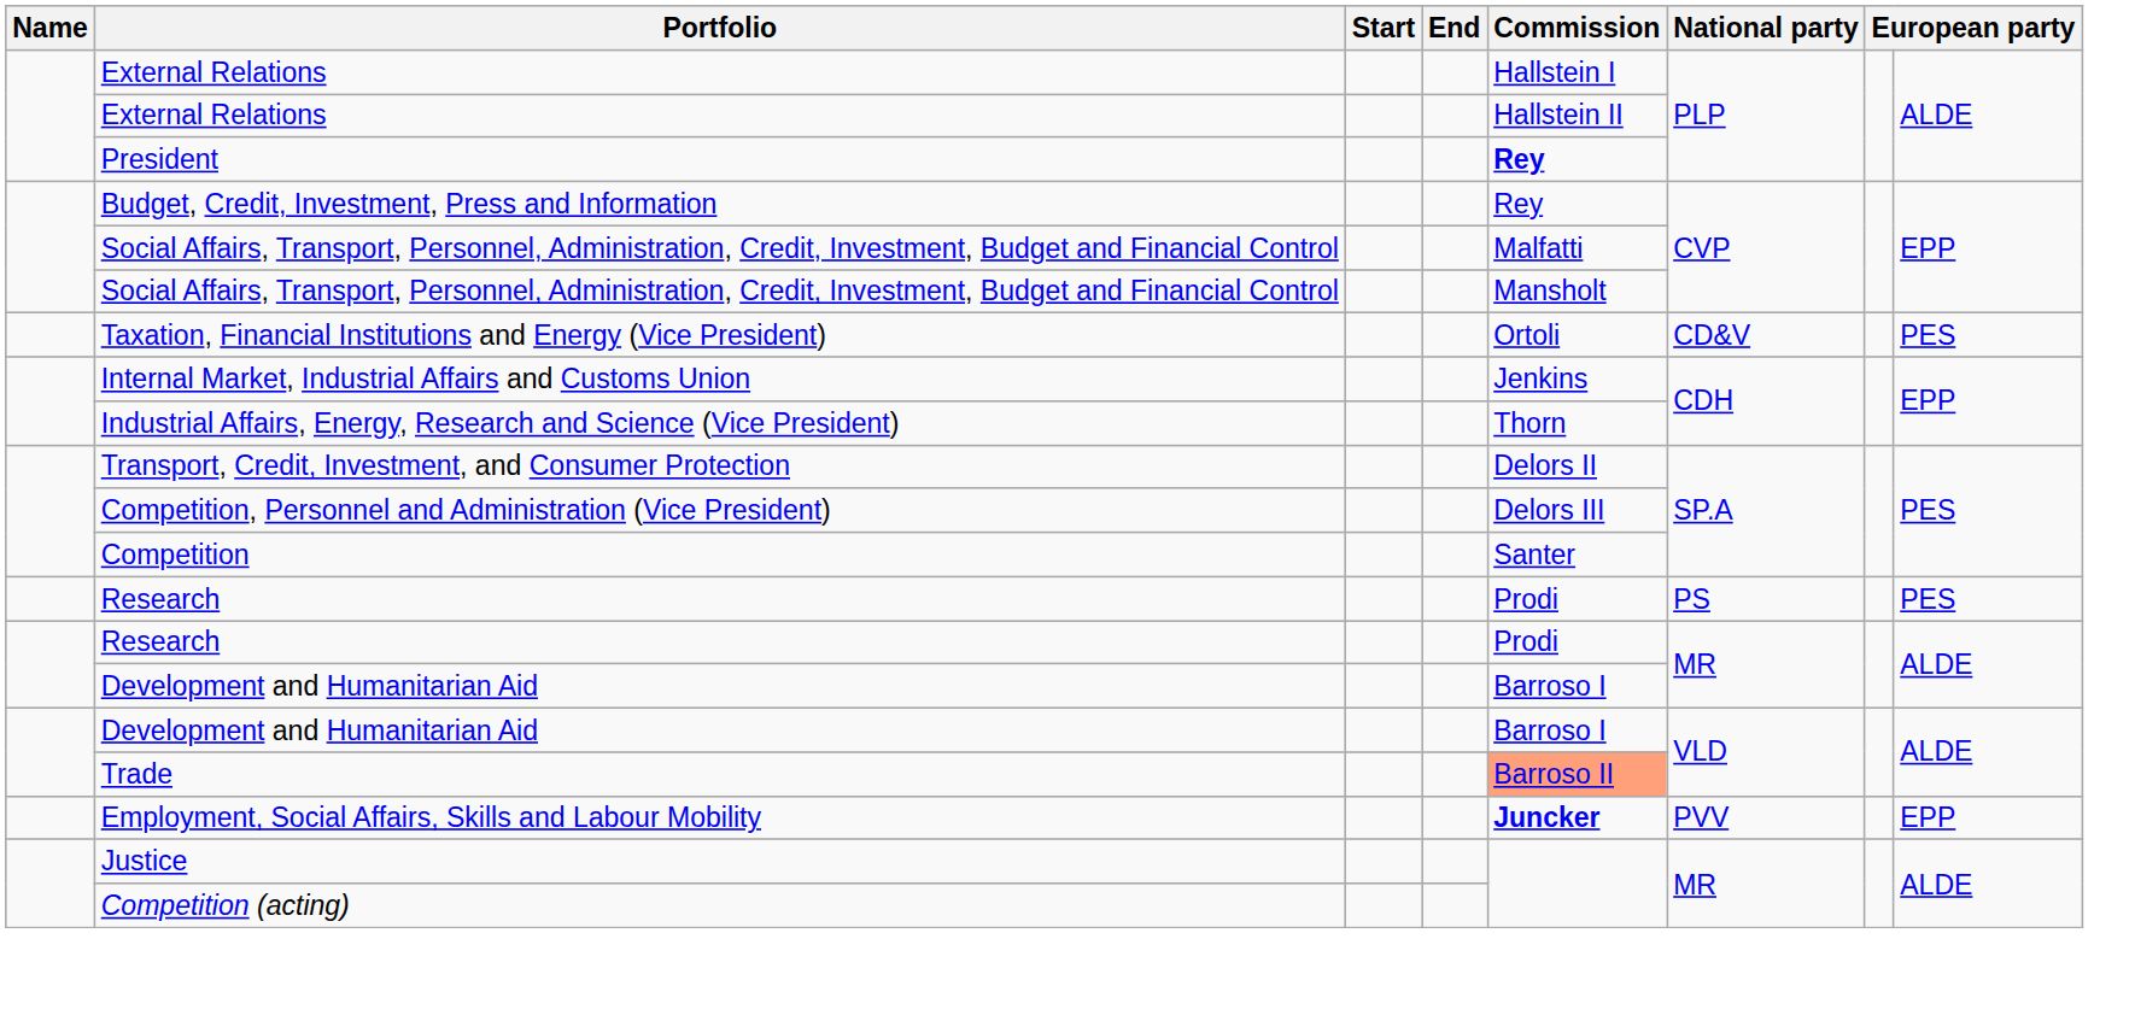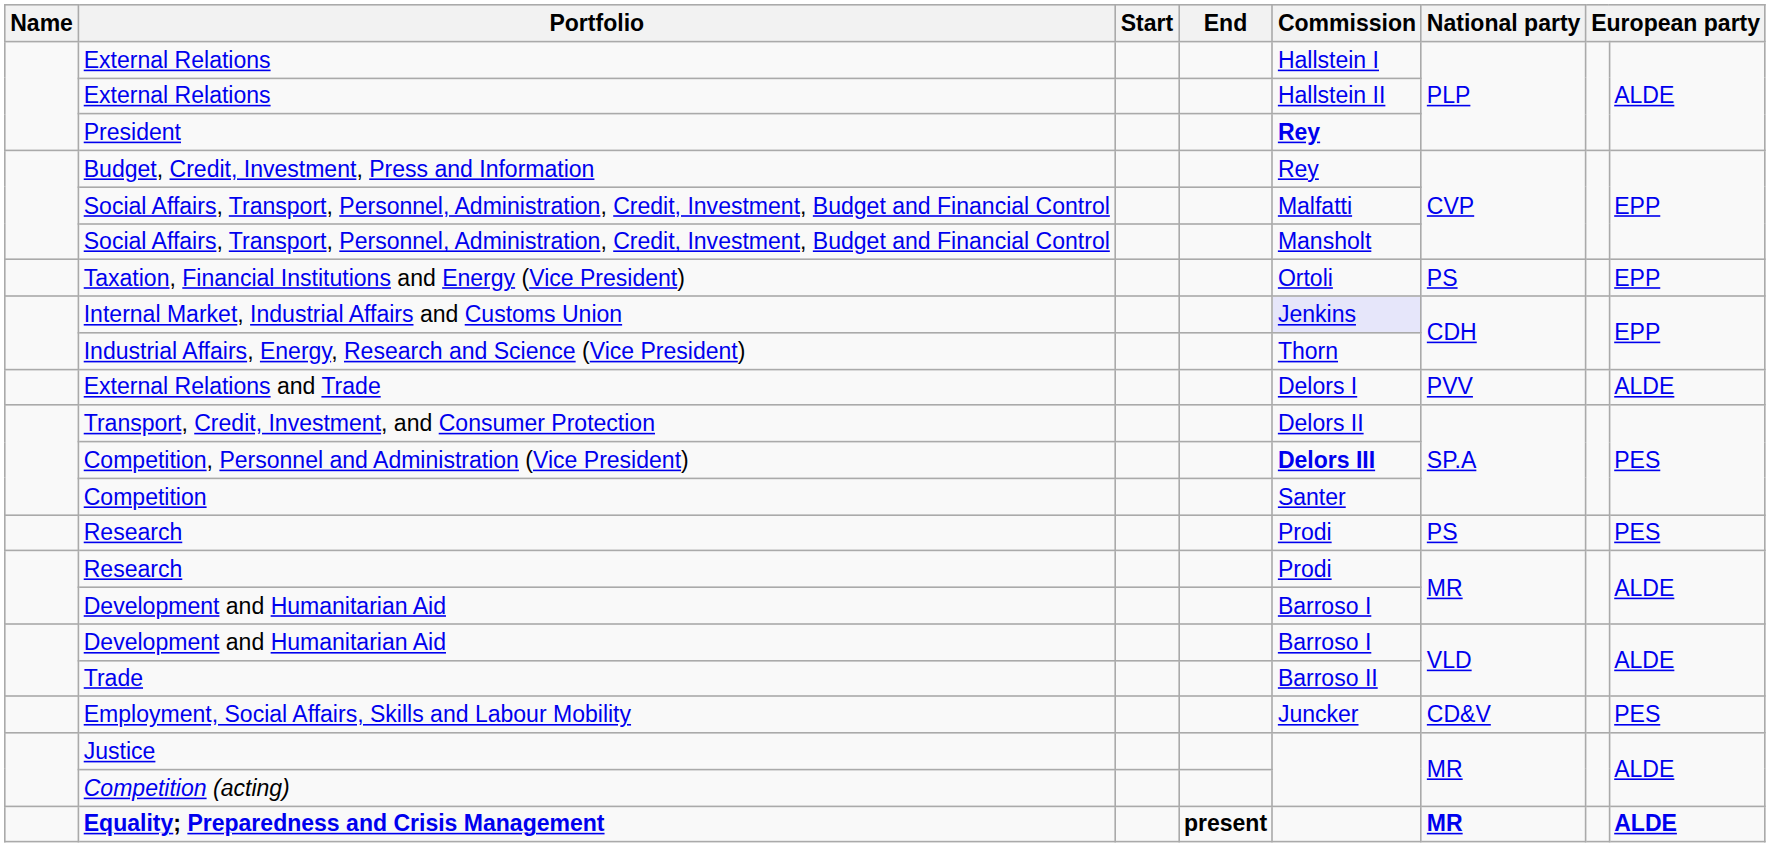Taxation, Financial Institutions and Energy (Vice President) | National party: CD&V -> PS
Taxation, Financial Institutions and Energy (Vice President) | column 8: PES -> EPP
Internal Market, Industrial Affairs and Customs Union | Commission: no background -> lavender background
+ row: External Relations and Trade | Delors I | PVV | ALDE
Competition, Personnel and Administration (Vice President) | Commission: normal -> bold
Trade | Commission: lightsalmon background -> no background
Employment, Social Affairs, Skills and Labour Mobility | Commission: bold -> normal
Employment, Social Affairs, Skills and Labour Mobility | National party: PVV -> CD&V
Employment, Social Affairs, Skills and Labour Mobility | column 8: EPP -> PES
+ row: Equality; Preparedness and Crisis Management | present | MR | ALDE
